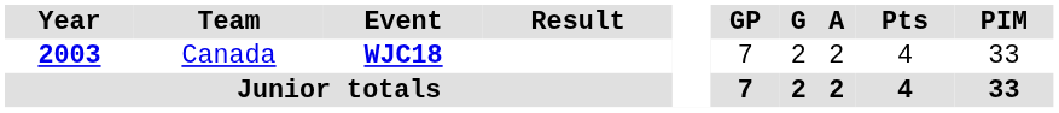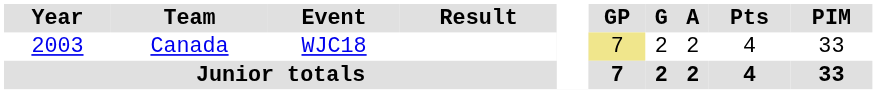Canada | Year: bold -> normal
Canada | Event: bold -> normal
Canada | GP: no background -> khaki background
